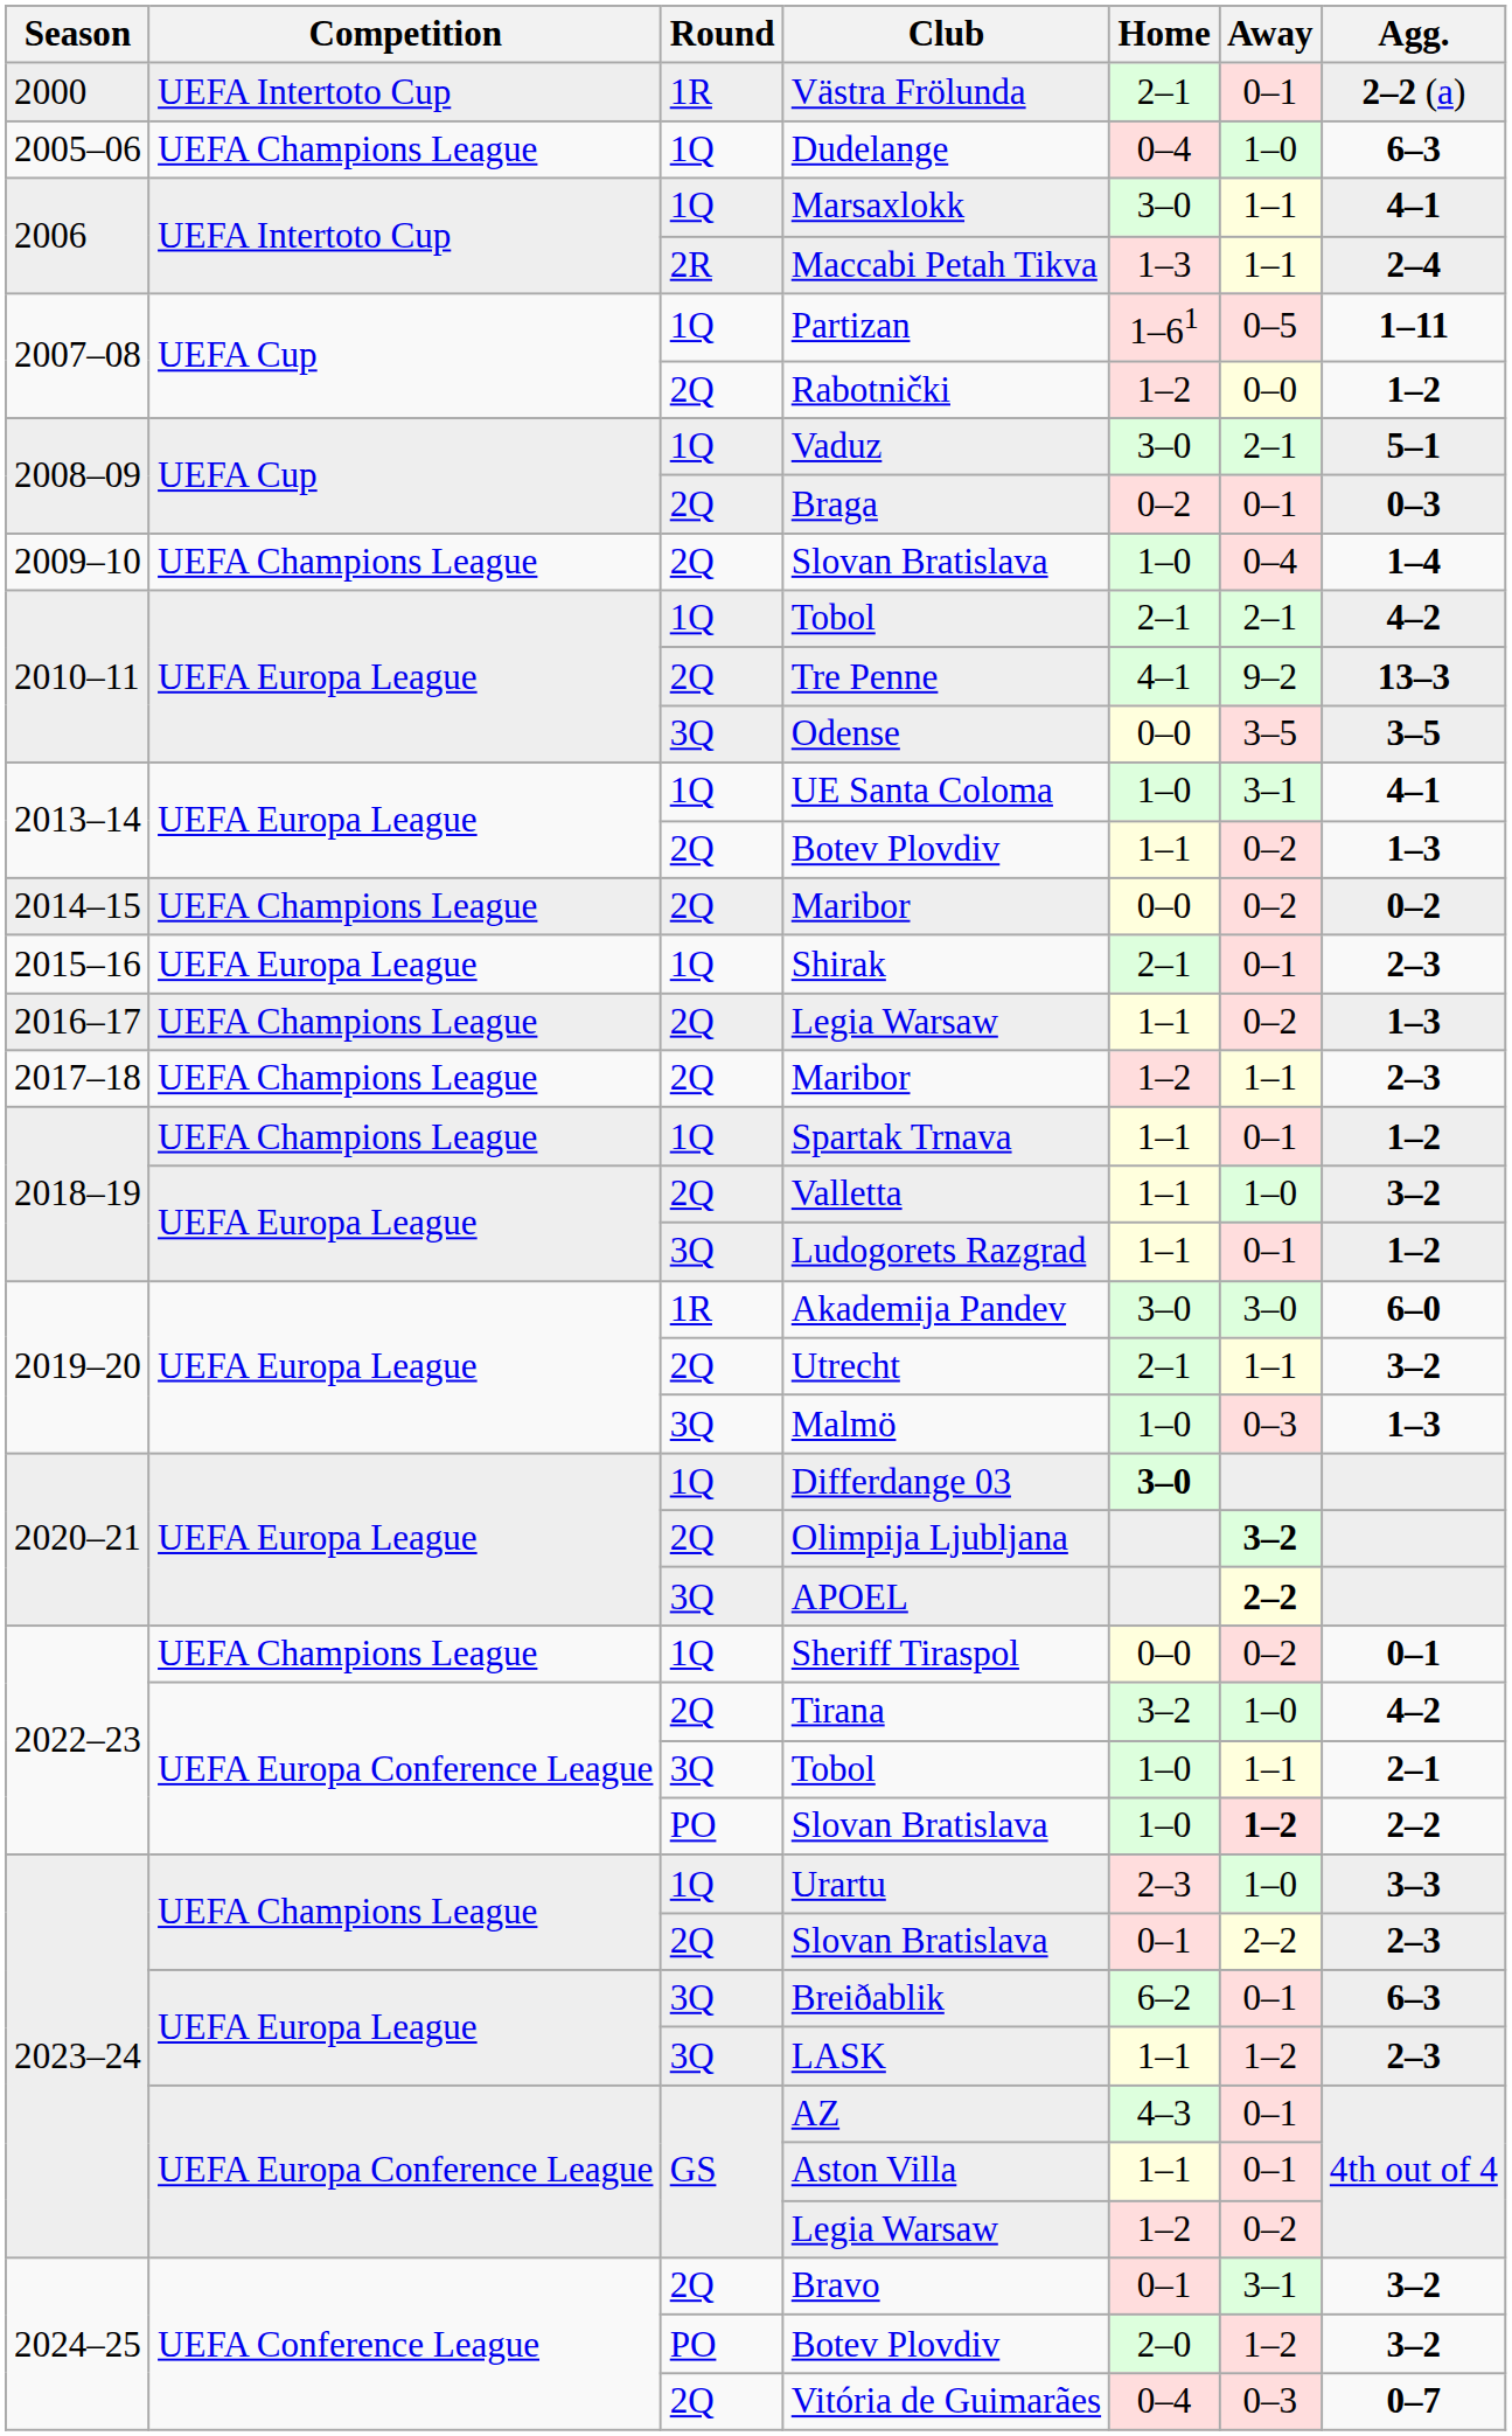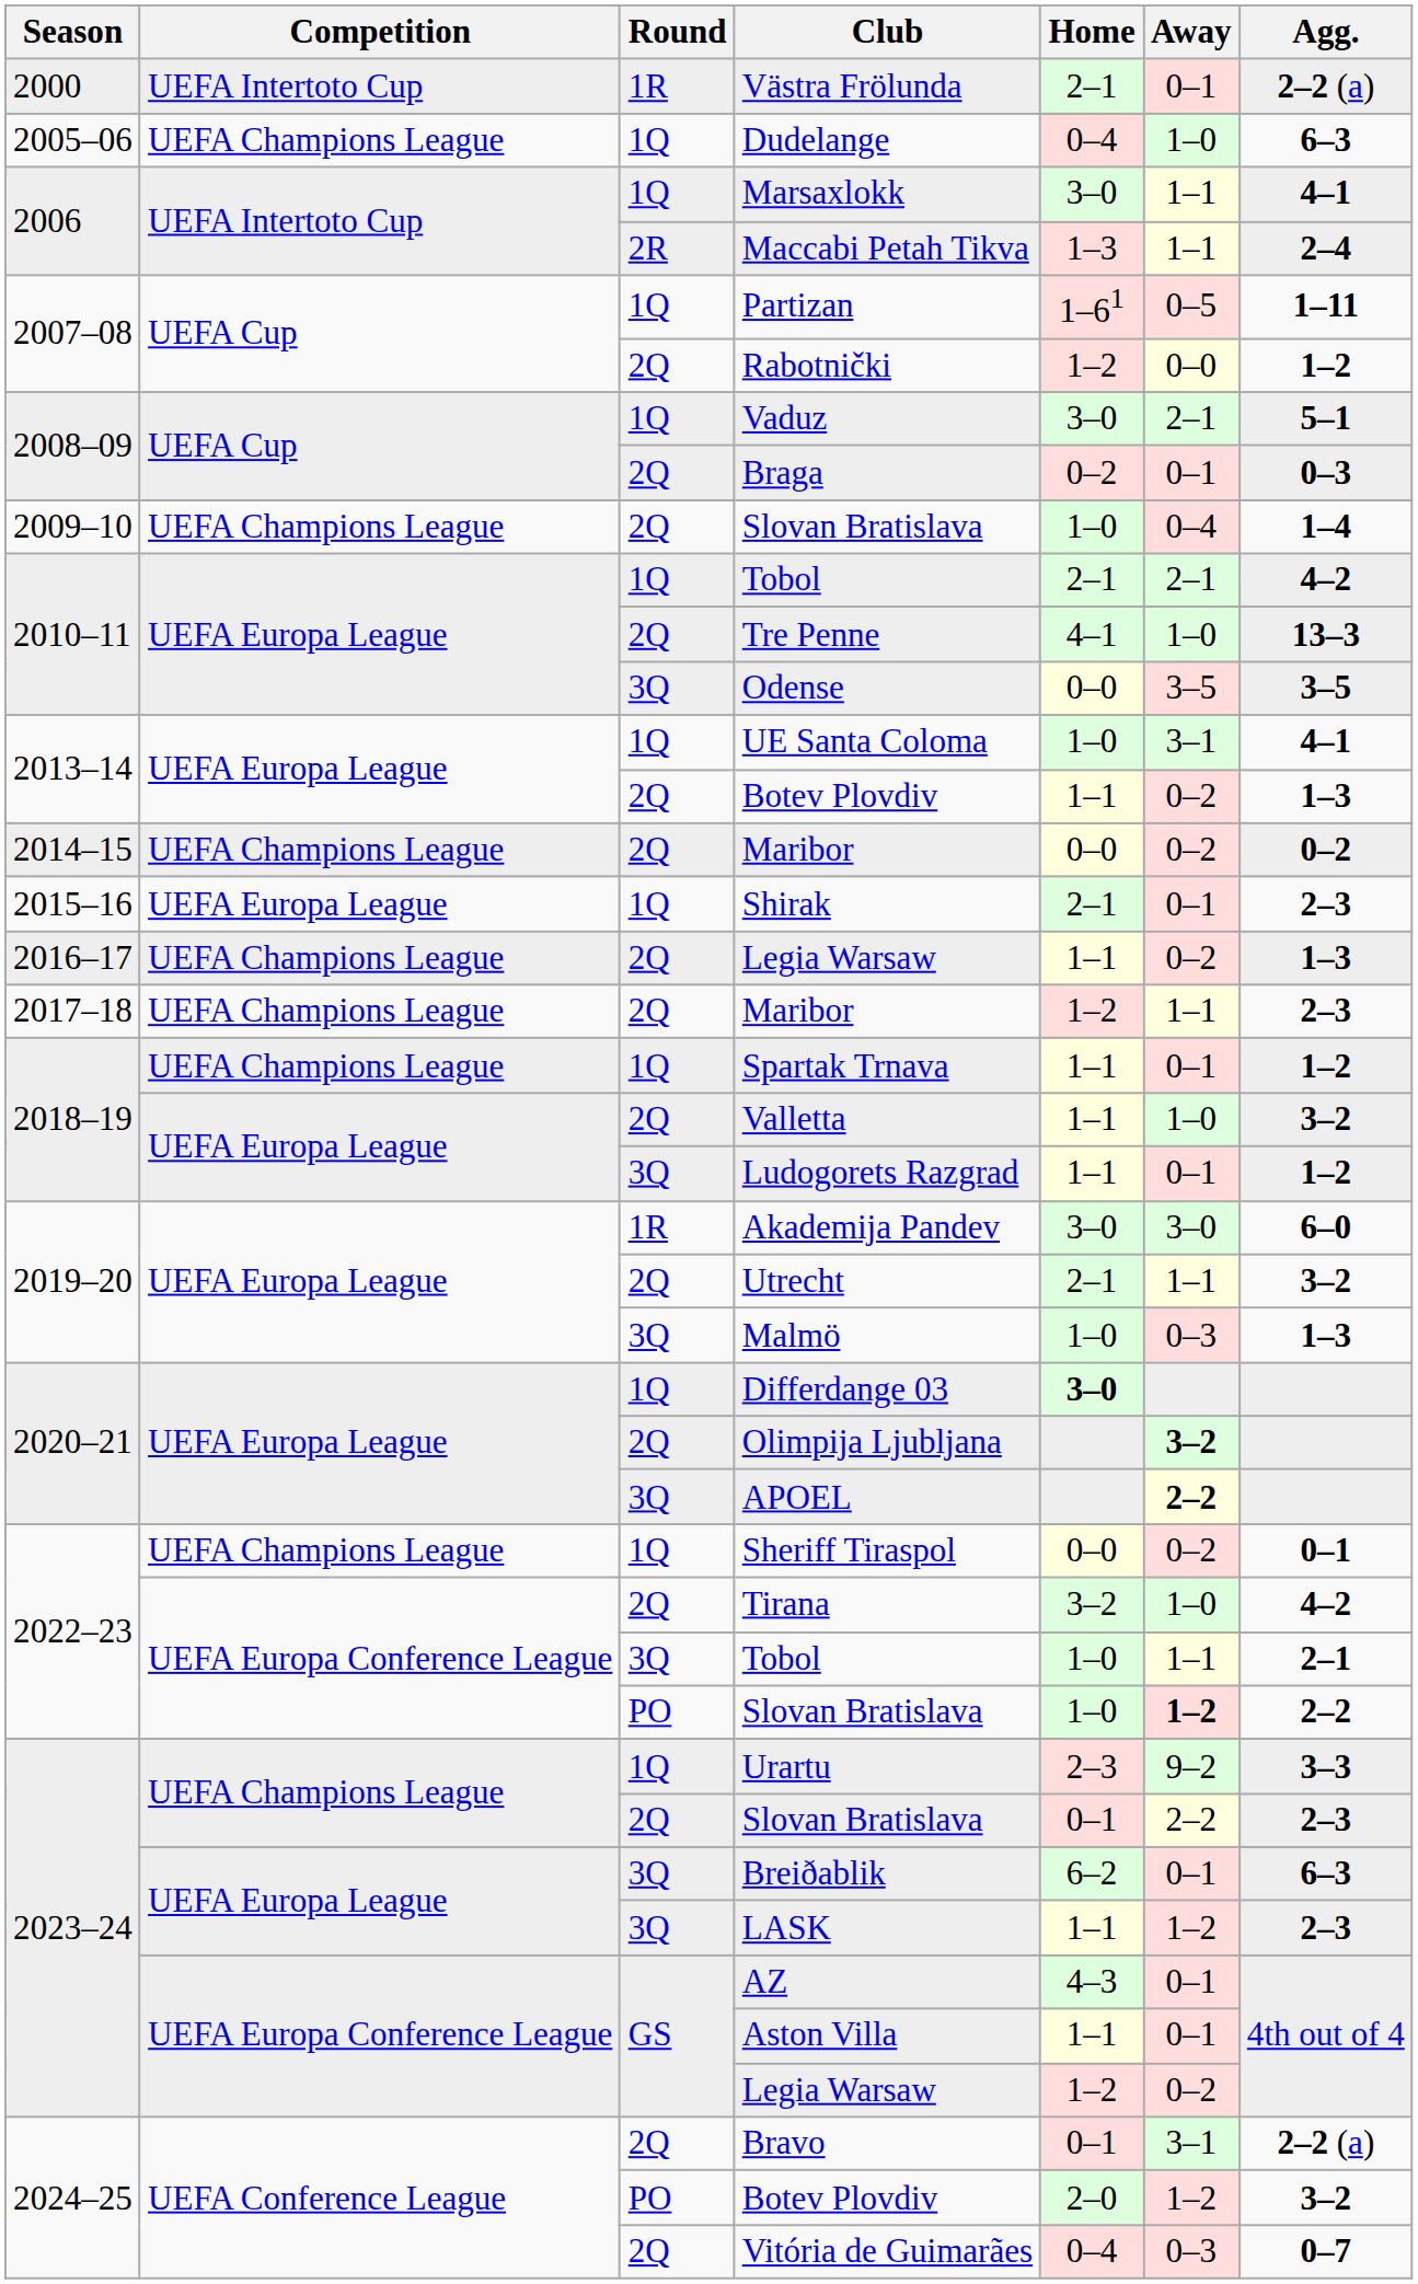Tre Penne | Away: 9–2 -> 1–0
Urartu | Away: 1–0 -> 9–2
Bravo | Agg.: 3–2 -> 2–2 (a)
